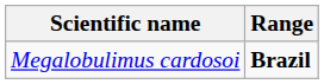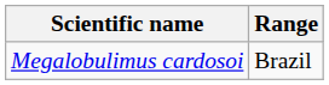Megalobulimus cardosoi | Range: bold -> normal
